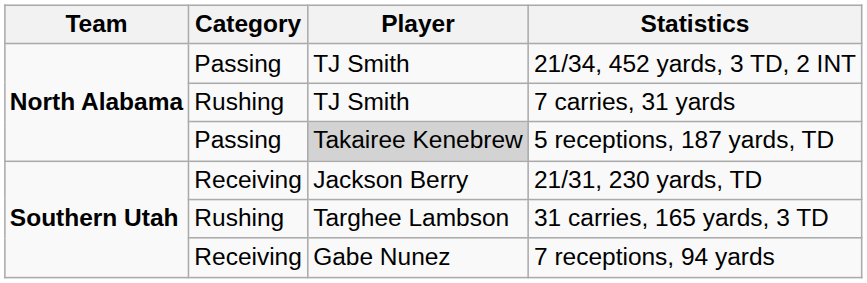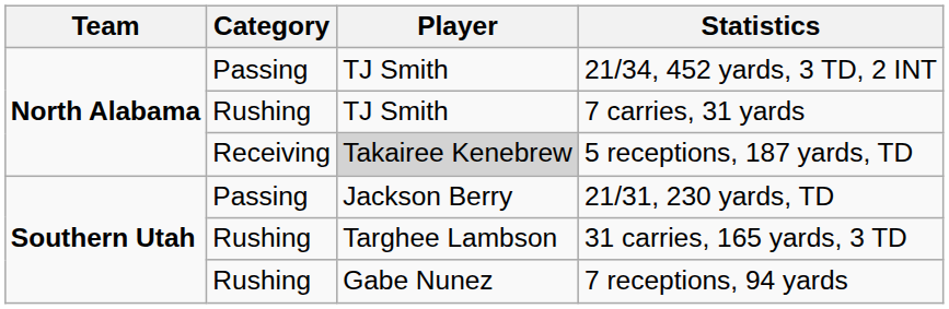5 receptions, 187 yards, TD | Category: Passing -> Receiving
21/31, 230 yards, TD | Category: Receiving -> Passing
7 receptions, 94 yards | Category: Receiving -> Rushing
